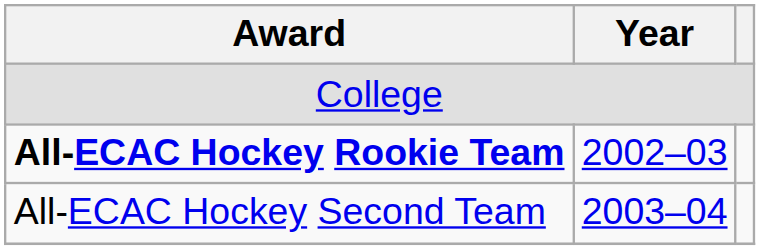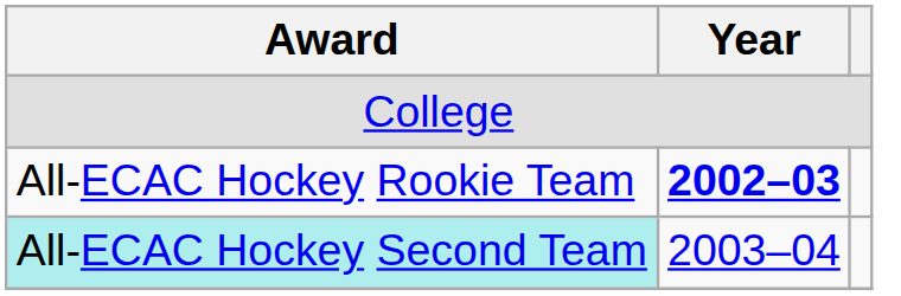All-ECAC Hockey Rookie Team | Award: bold -> normal
All-ECAC Hockey Rookie Team | Year: normal -> bold
All-ECAC Hockey Second Team | Award: no background -> paleturquoise background
